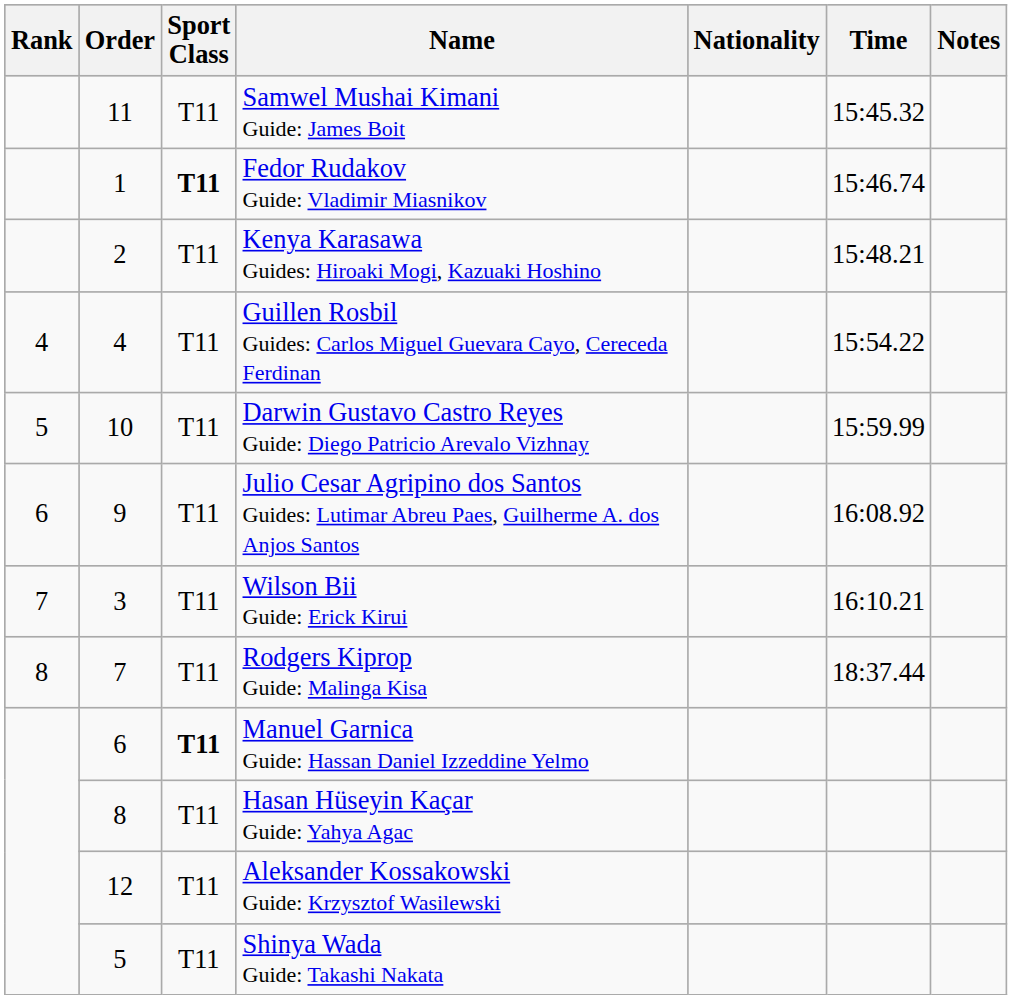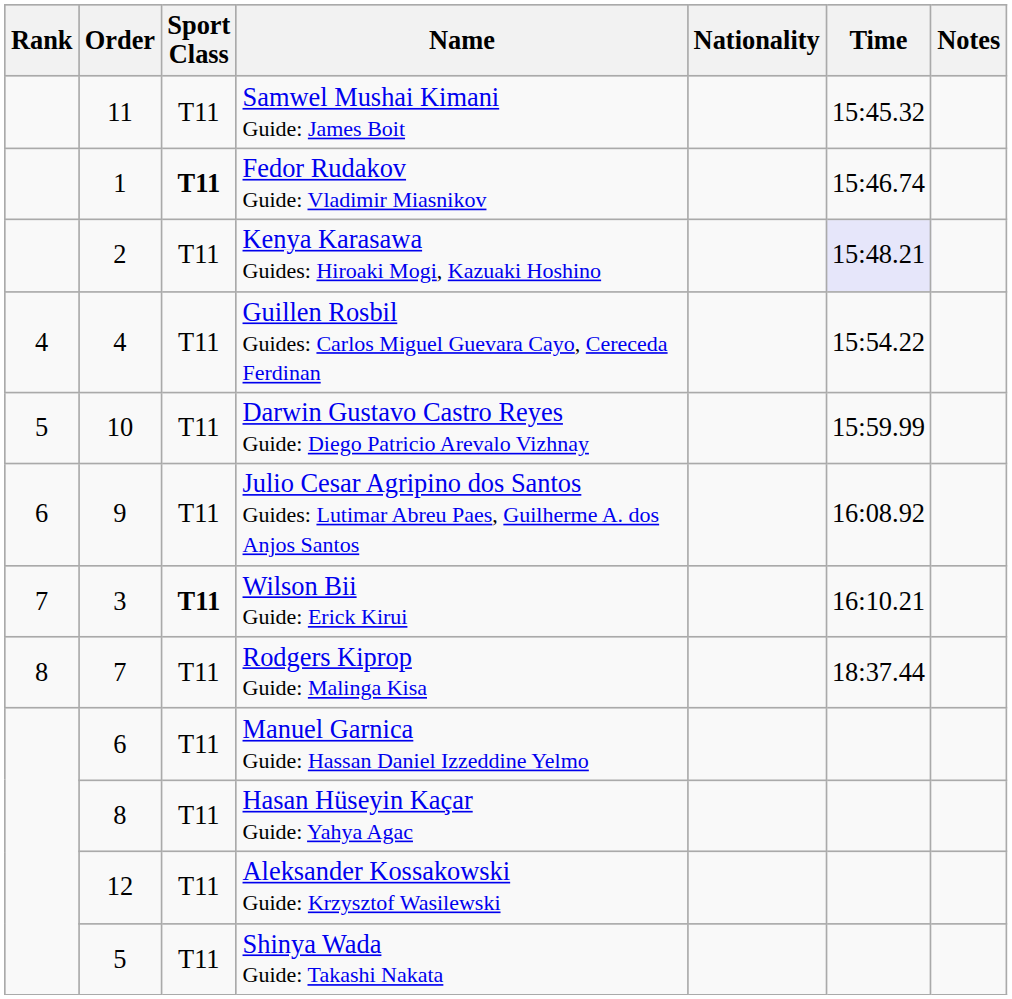Kenya Karasawa Guides: Hiroaki Mogi, Kazuaki Hoshino | Time: no background -> lavender background
Wilson Bii Guide: Erick Kirui | Sport Class: normal -> bold
Manuel Garnica Guide: Hassan Daniel Izzeddine Yelmo | Sport Class: bold -> normal
